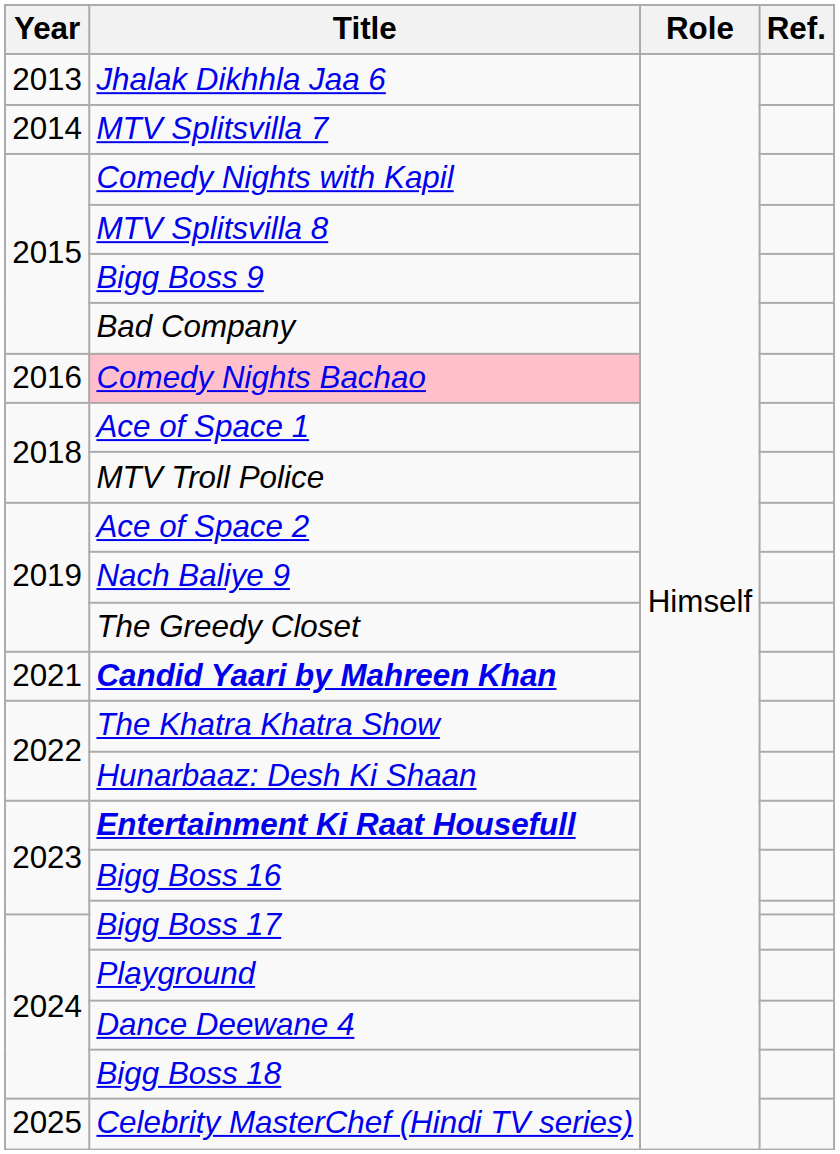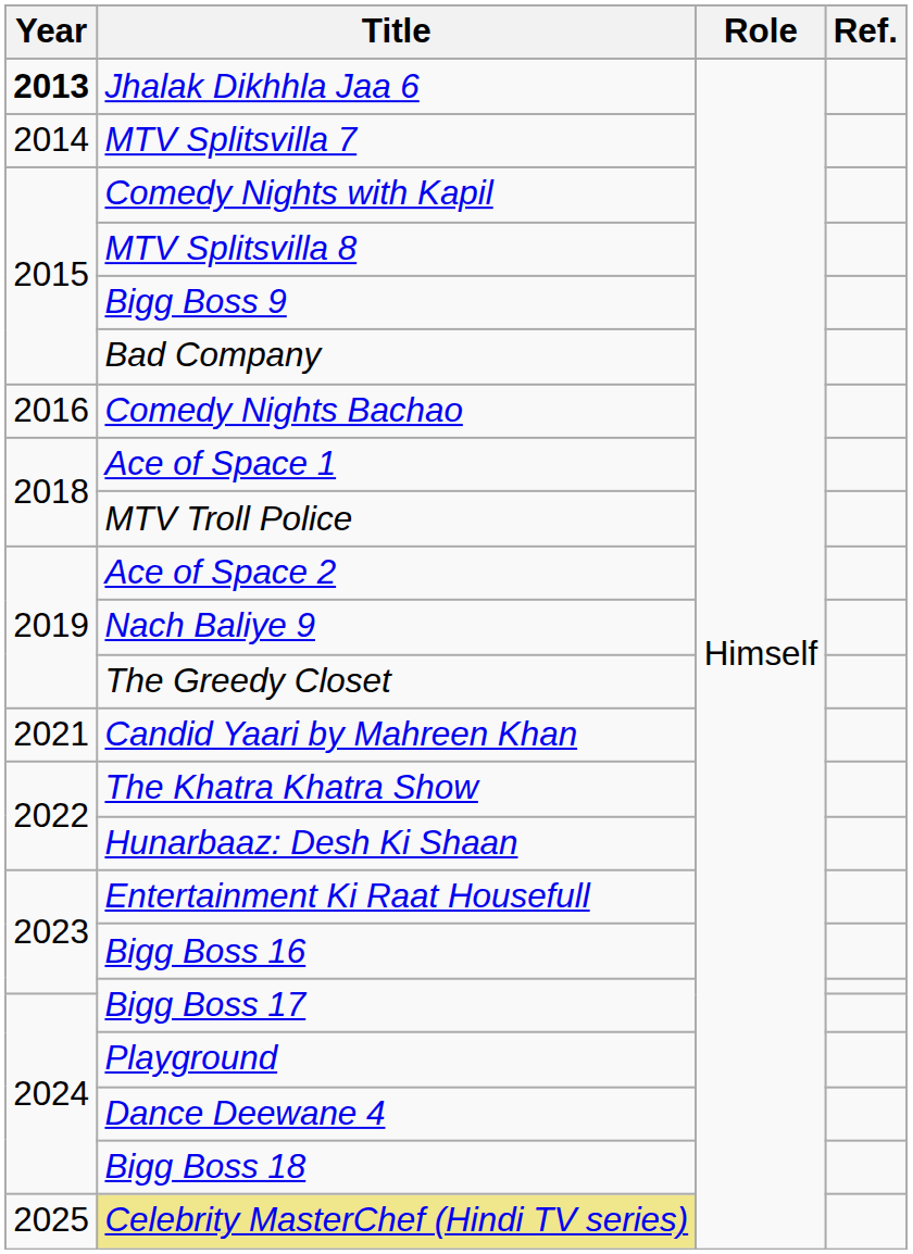Jhalak Dikhhla Jaa 6 | Year: normal -> bold
Comedy Nights Bachao | Title: pink background -> no background
Candid Yaari by Mahreen Khan | Title: bold -> normal
Entertainment Ki Raat Housefull | Title: bold -> normal
Celebrity MasterChef (Hindi TV series) | Title: no background -> khaki background
